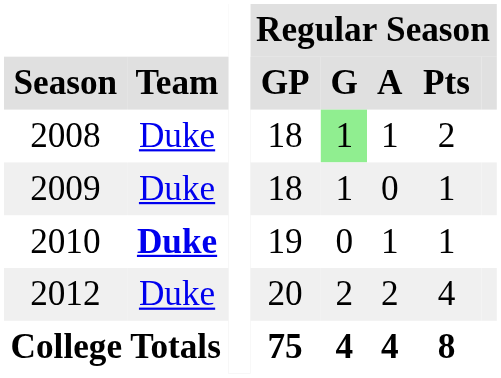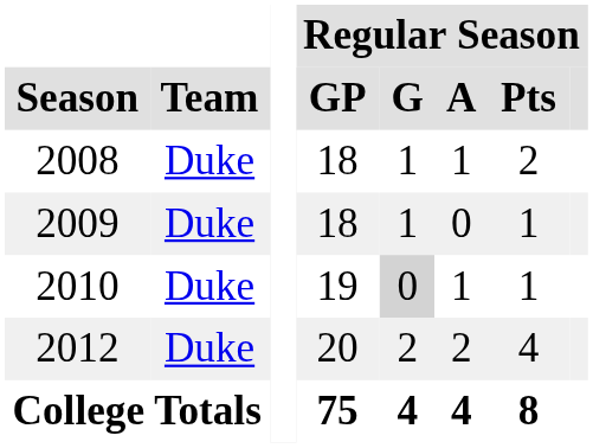2008 | Regular Season / G: lightgreen background -> no background
2010 | Team: bold -> normal
2010 | Regular Season / G: no background -> lightgrey background
